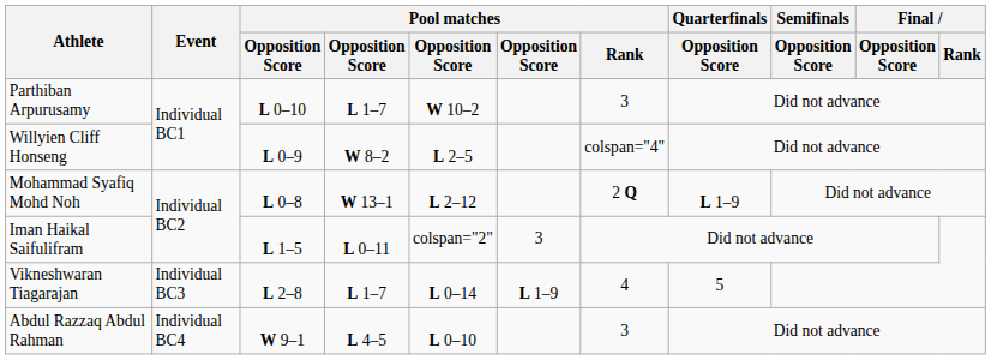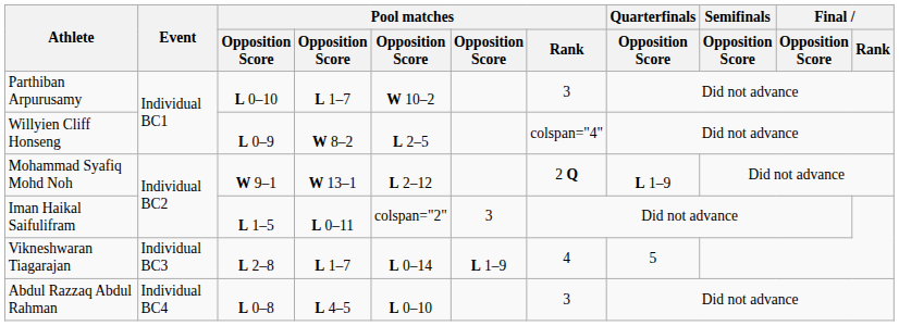Mohammad Syafiq Mohd Noh | column 3: L 0–8 -> W 9–1
Abdul Razzaq Abdul Rahman | column 3: W 9–1 -> L 0–8
